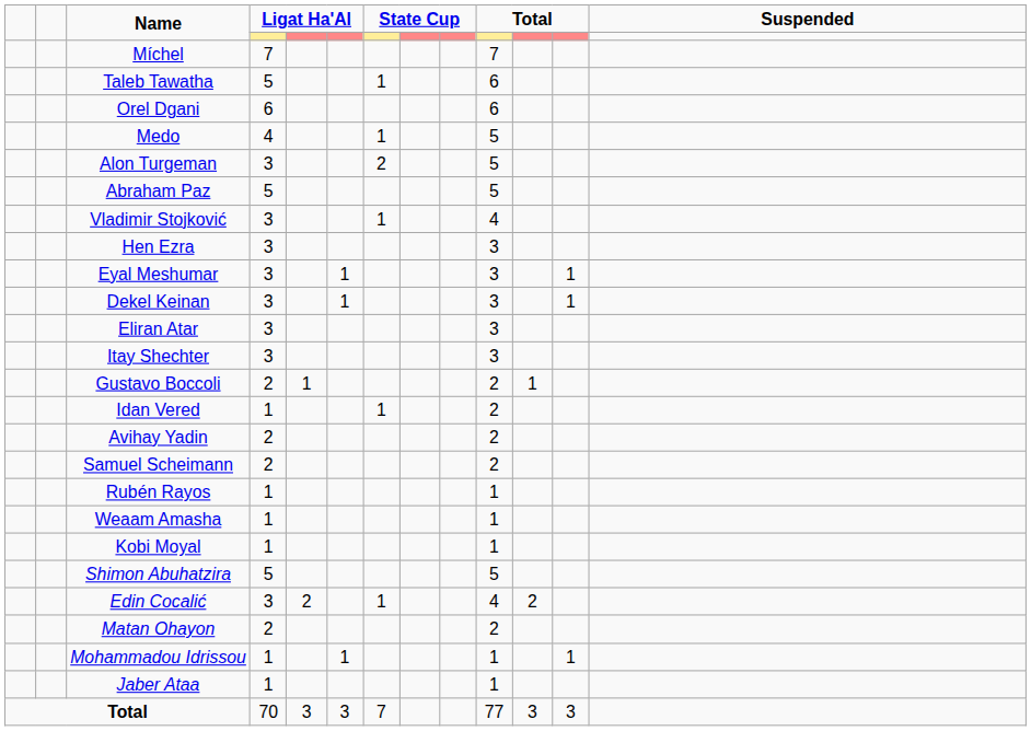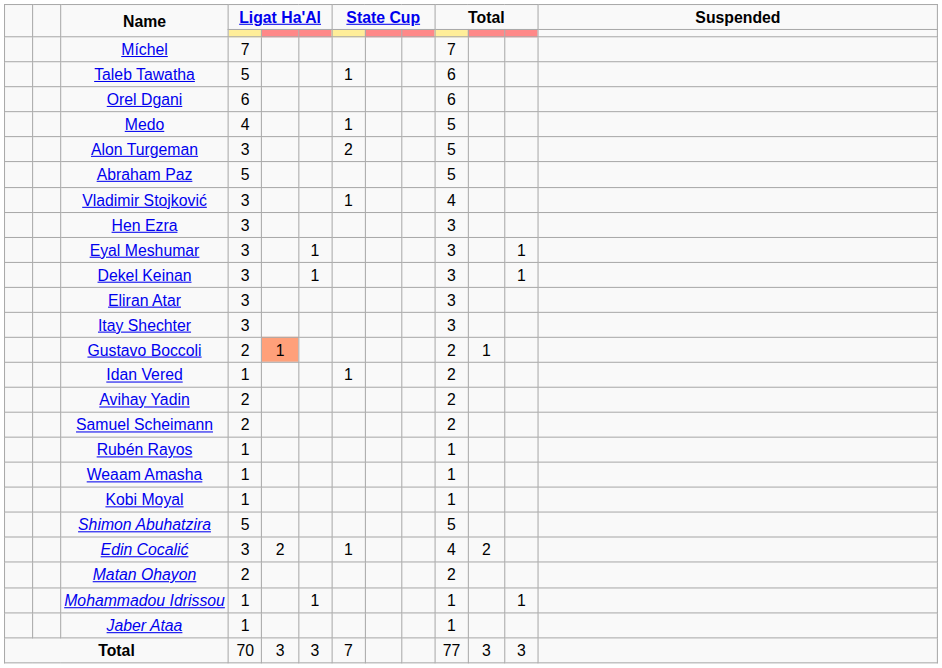Gustavo Boccoli | column 5: no background -> lightsalmon background
